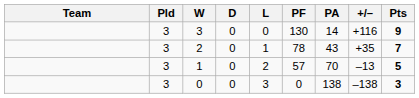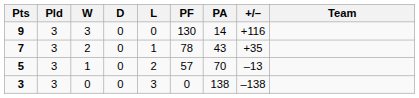columns swapped: Team <-> Pts
